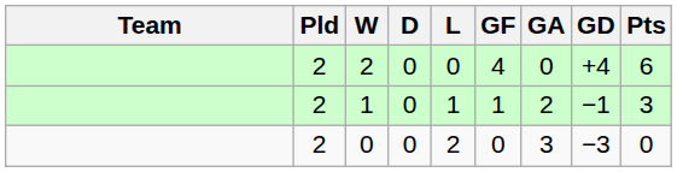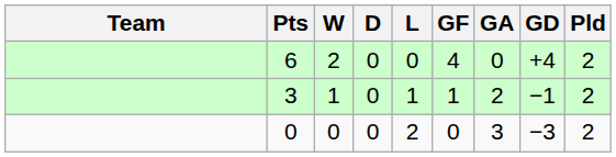columns swapped: Pld <-> Pts
